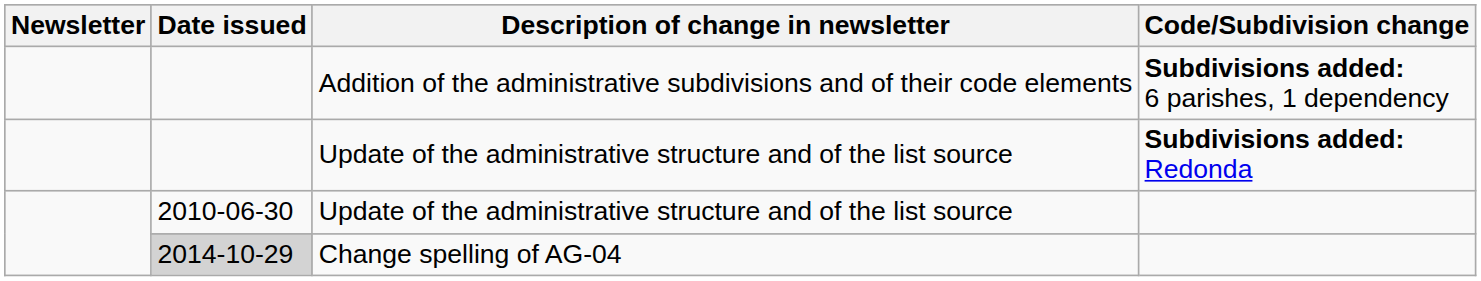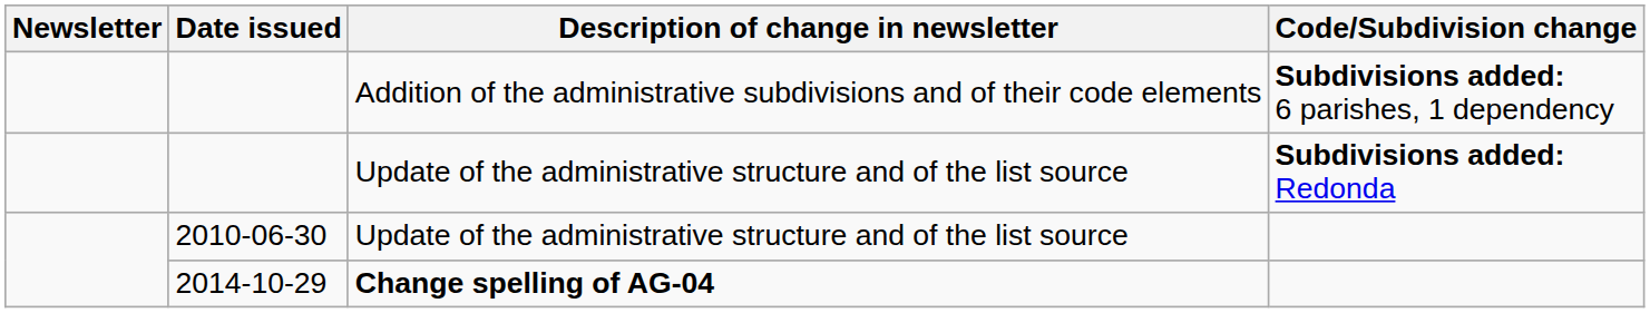2014-10-29 | Date issued: lightgrey background -> no background
2014-10-29 | Description of change in newsletter: normal -> bold
